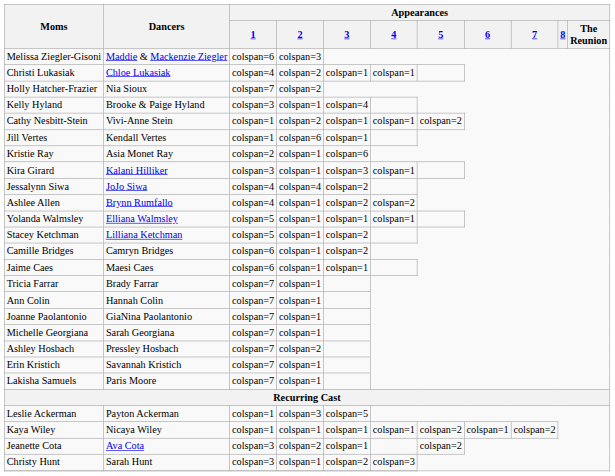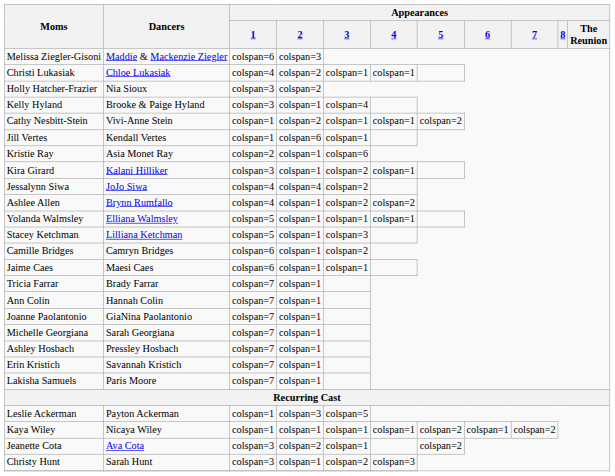Holly Hatcher-Frazier | Appearances / 1: colspan=7 -> colspan=3
Kira Girard | Appearances / 3: colspan=3 -> colspan=2
Stacey Ketchman | Appearances / 3: colspan=2 -> colspan=3
Ashley Hosbach | Appearances / 2: colspan=2 -> colspan=1
